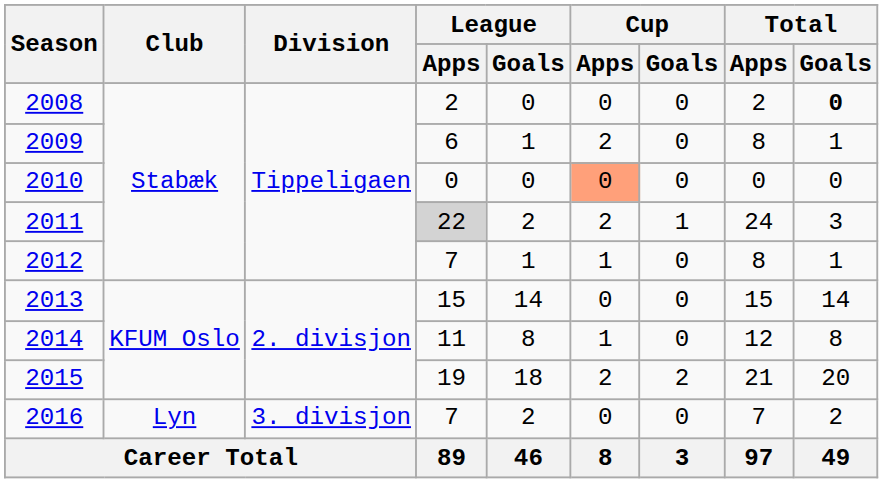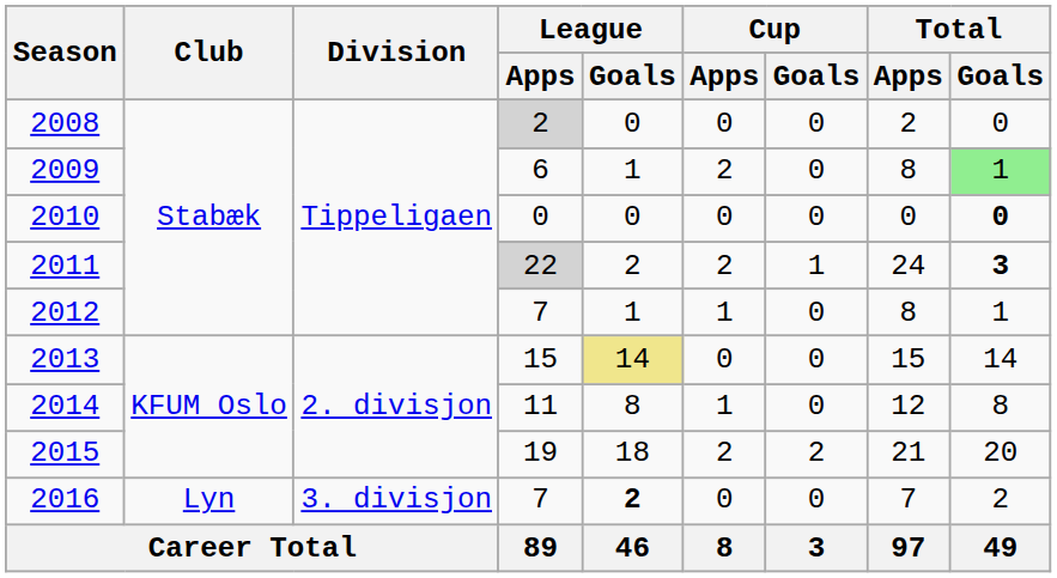2008 | League / Apps: no background -> lightgrey background
2008 | Total / Goals: bold -> normal
2009 | Total / Goals: no background -> lightgreen background
2010 | Cup / Apps: lightsalmon background -> no background
2010 | Total / Goals: normal -> bold
2011 | Total / Goals: normal -> bold
2013 | League / Goals: no background -> khaki background
2016 | League / Goals: normal -> bold
